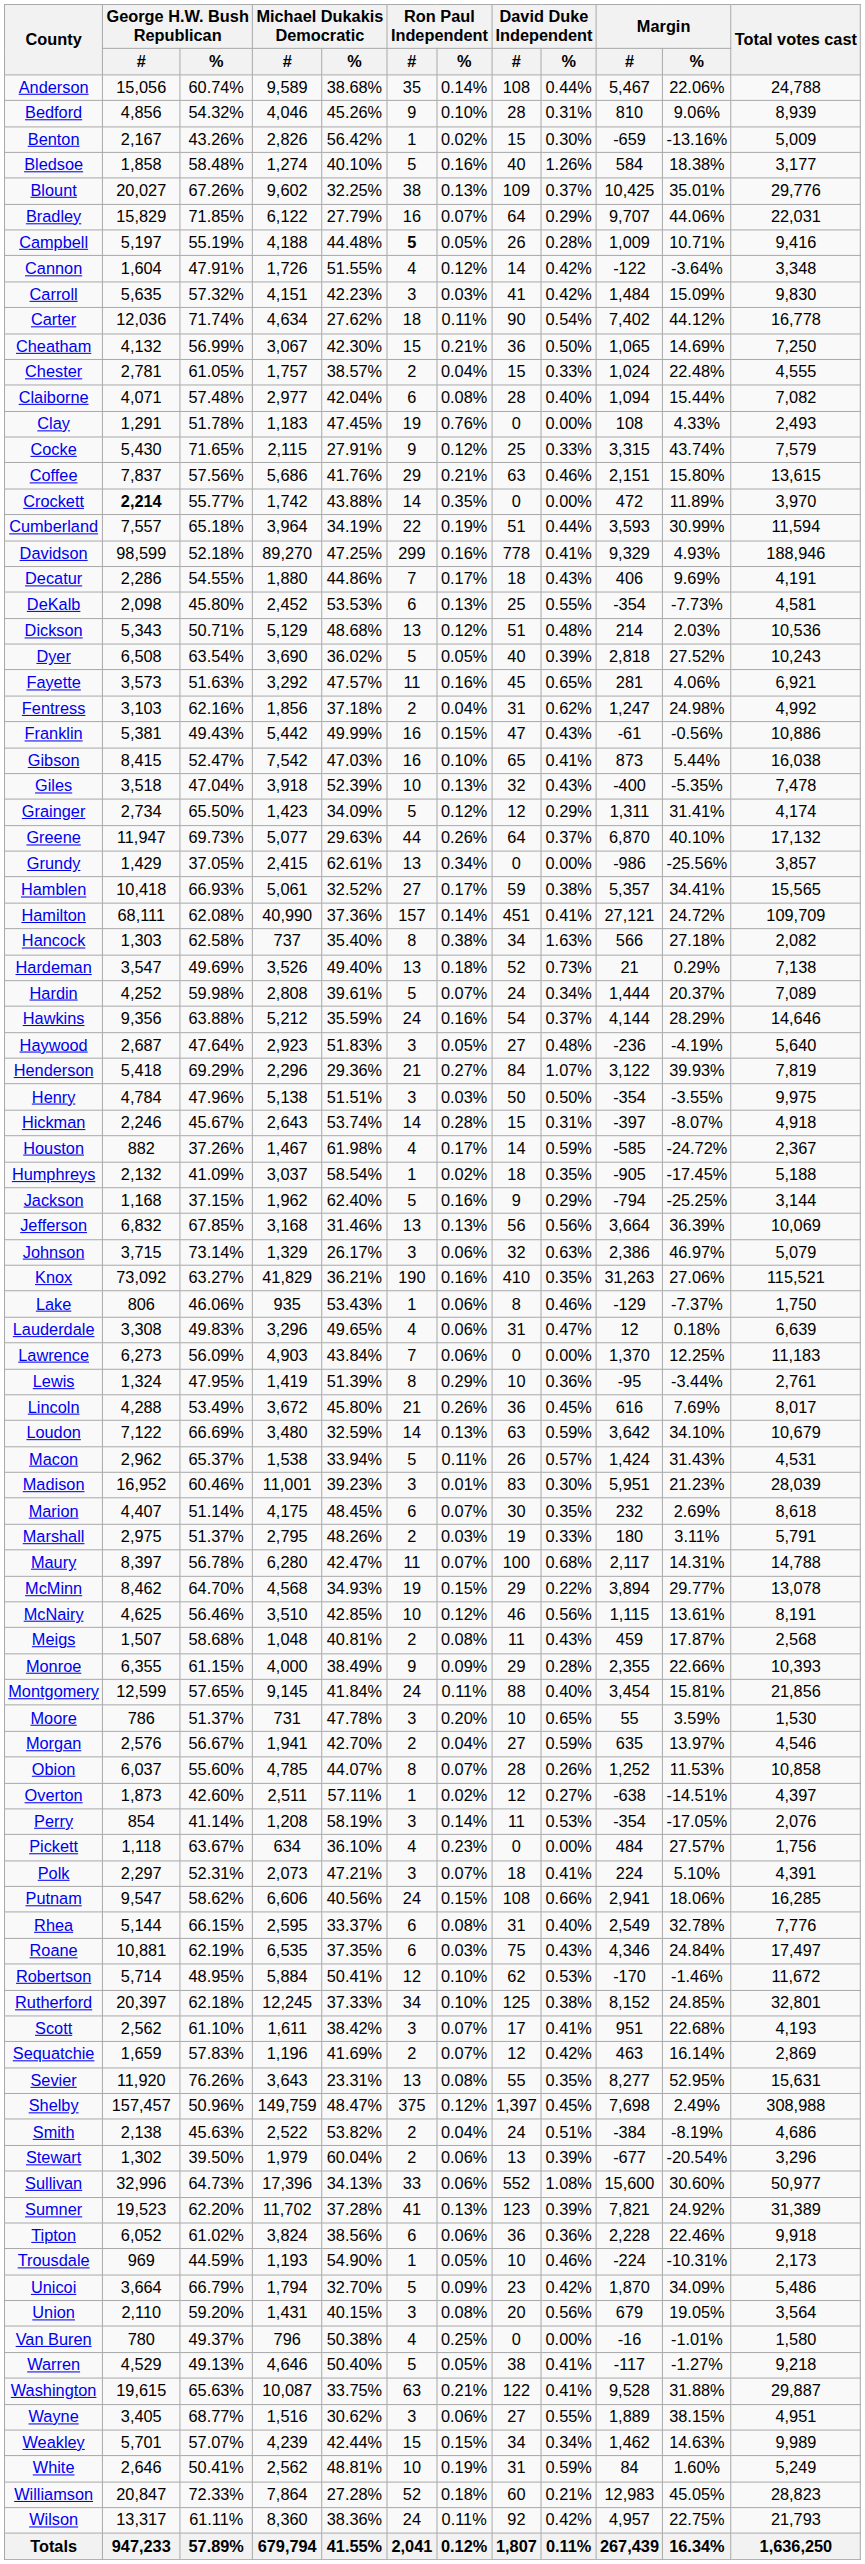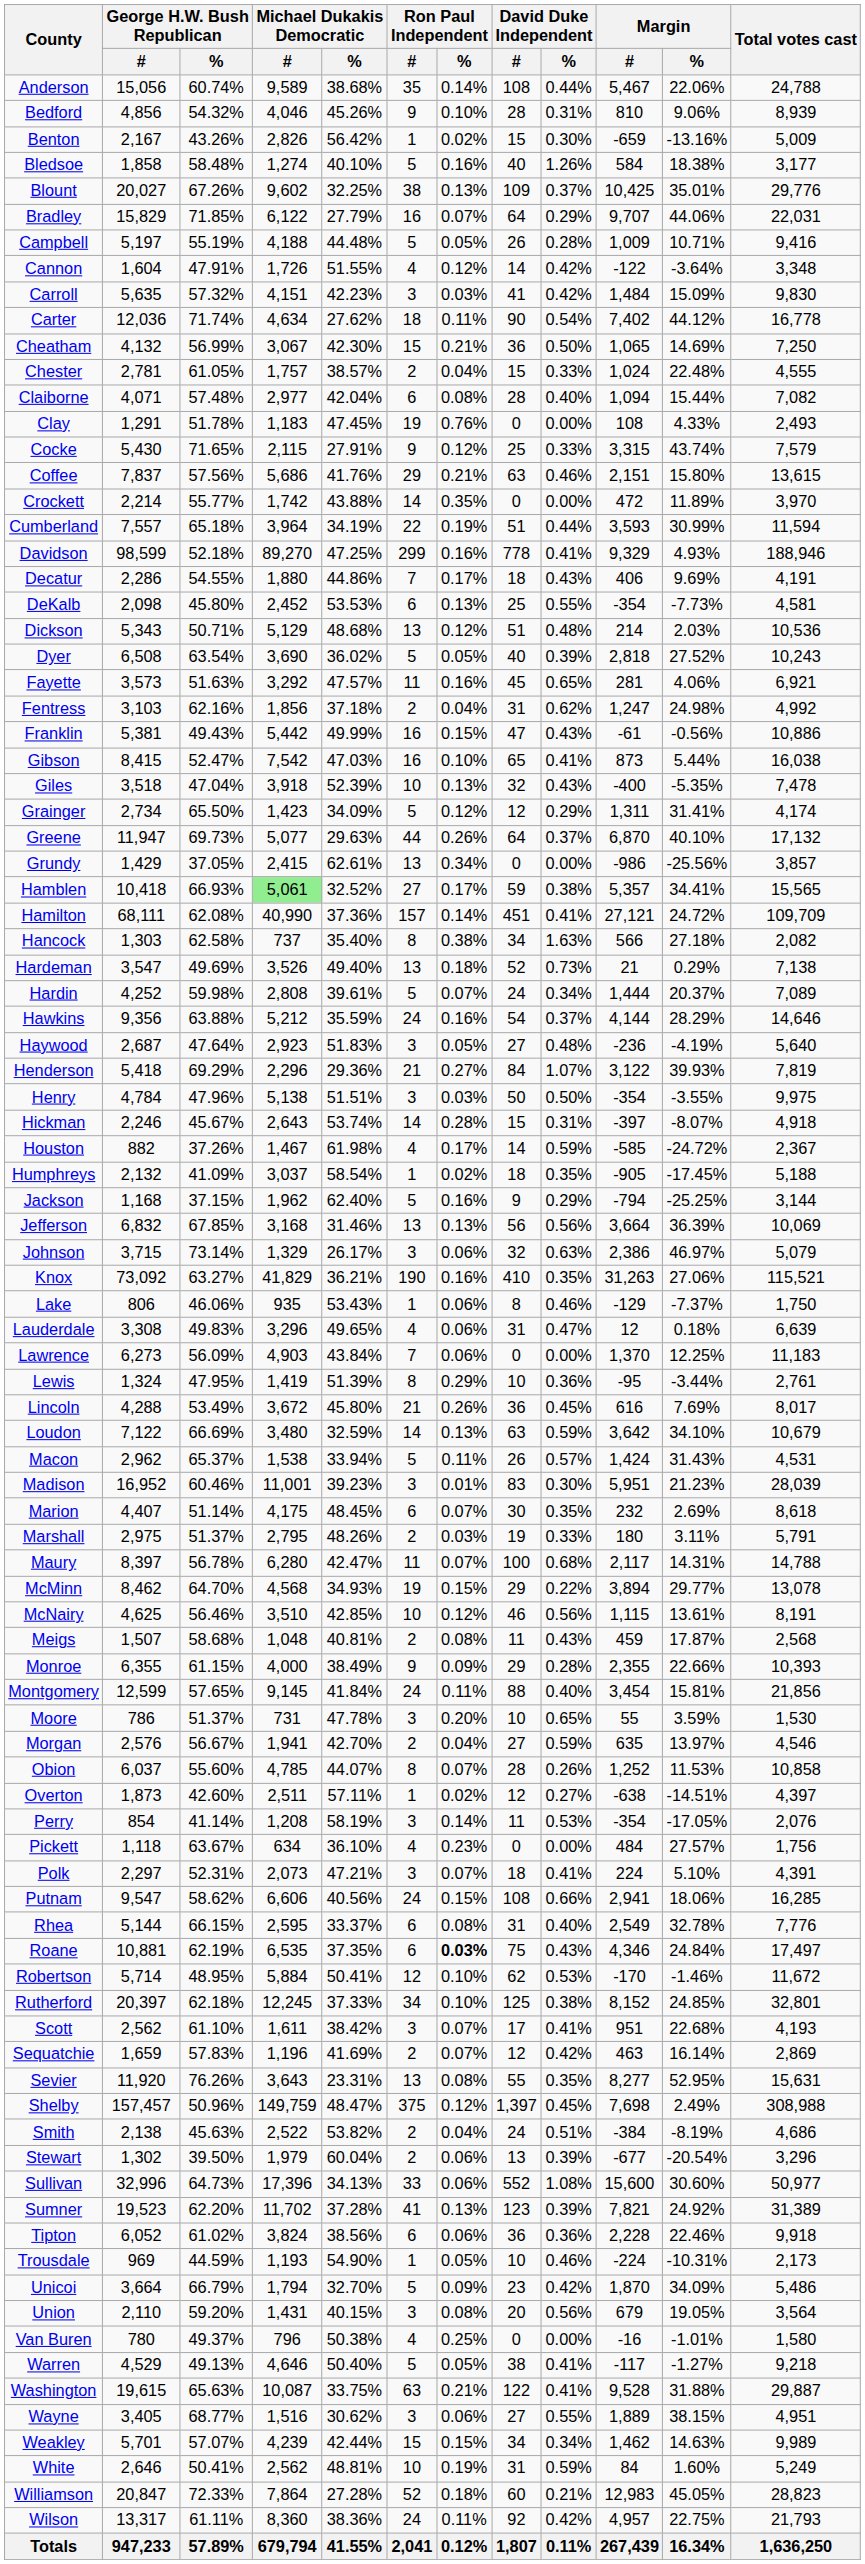Campbell | Ron Paul Independent / #: bold -> normal
Crockett | George H.W. Bush Republican / #: bold -> normal
Hamblen | Michael Dukakis Democratic / #: no background -> lightgreen background
Roane | Ron Paul Independent / %: normal -> bold
